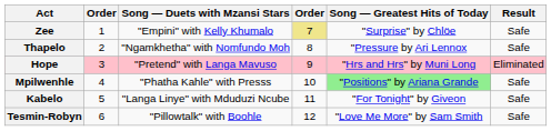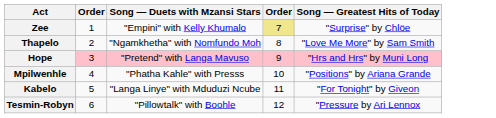- column: Result | Safe | Safe | Eliminated | Safe | Safe | Safe
Thapelo | Song — Greatest Hits of Today: "Pressure by Ari Lennox -> "Love Me More" by Sam Smith
Mpilwenhle | Song — Greatest Hits of Today: lightgreen background -> no background
Tesmin-Robyn | Song — Greatest Hits of Today: "Love Me More" by Sam Smith -> "Pressure by Ari Lennox
